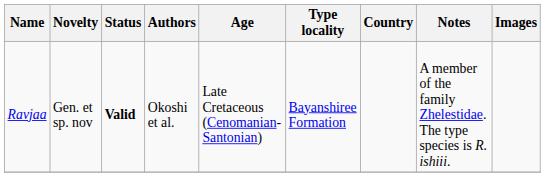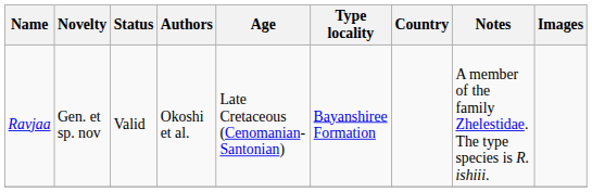Ravjaa | Status: bold -> normal
